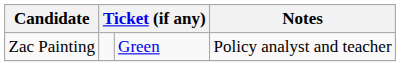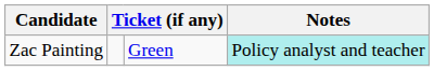Zac Painting | Notes: no background -> paleturquoise background
